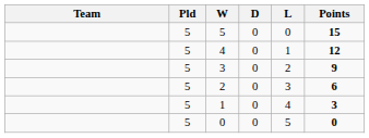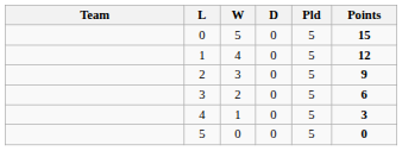columns swapped: Pld <-> L
